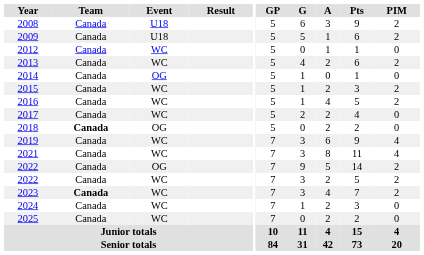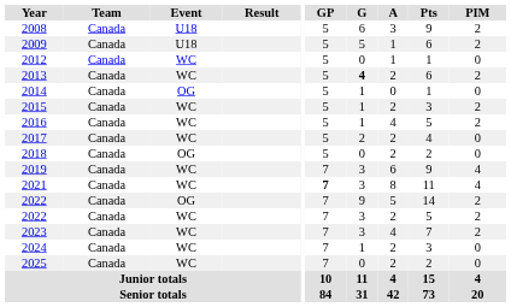2013 | G: normal -> bold
2018 | Team: bold -> normal
2021 | GP: normal -> bold
2023 | Team: bold -> normal
